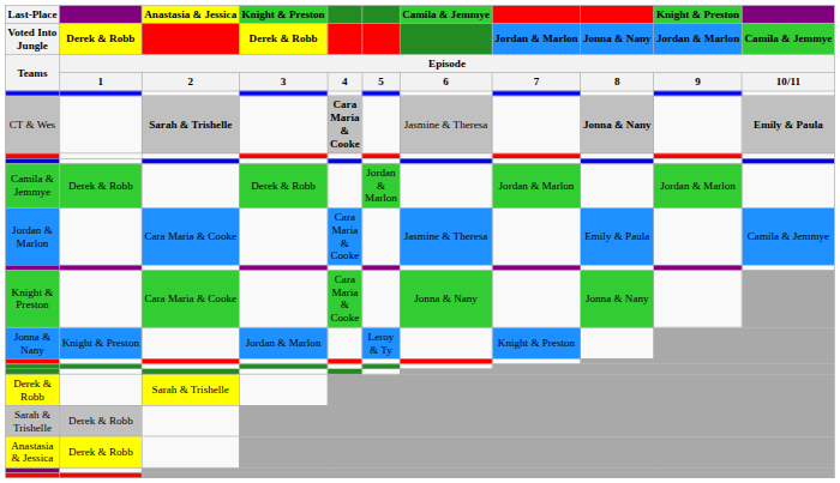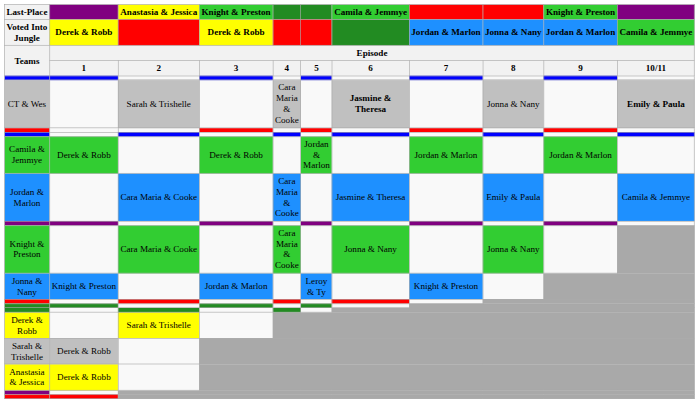CT & Wes | Anastasia & Jessica: bold -> normal
CT & Wes | column 5: bold -> normal
CT & Wes | Camila & Jemmye: normal -> bold
CT & Wes | column 9: bold -> normal
